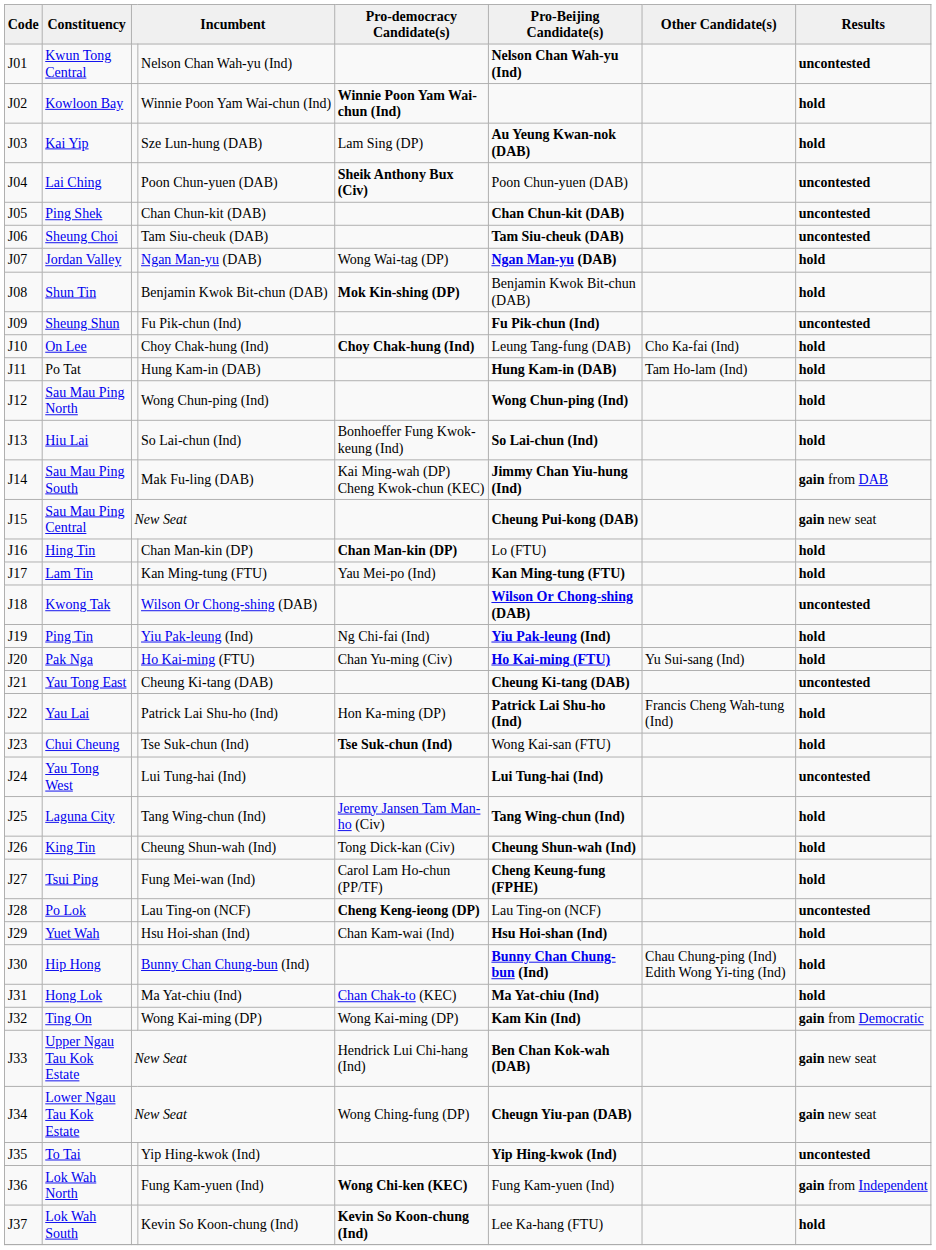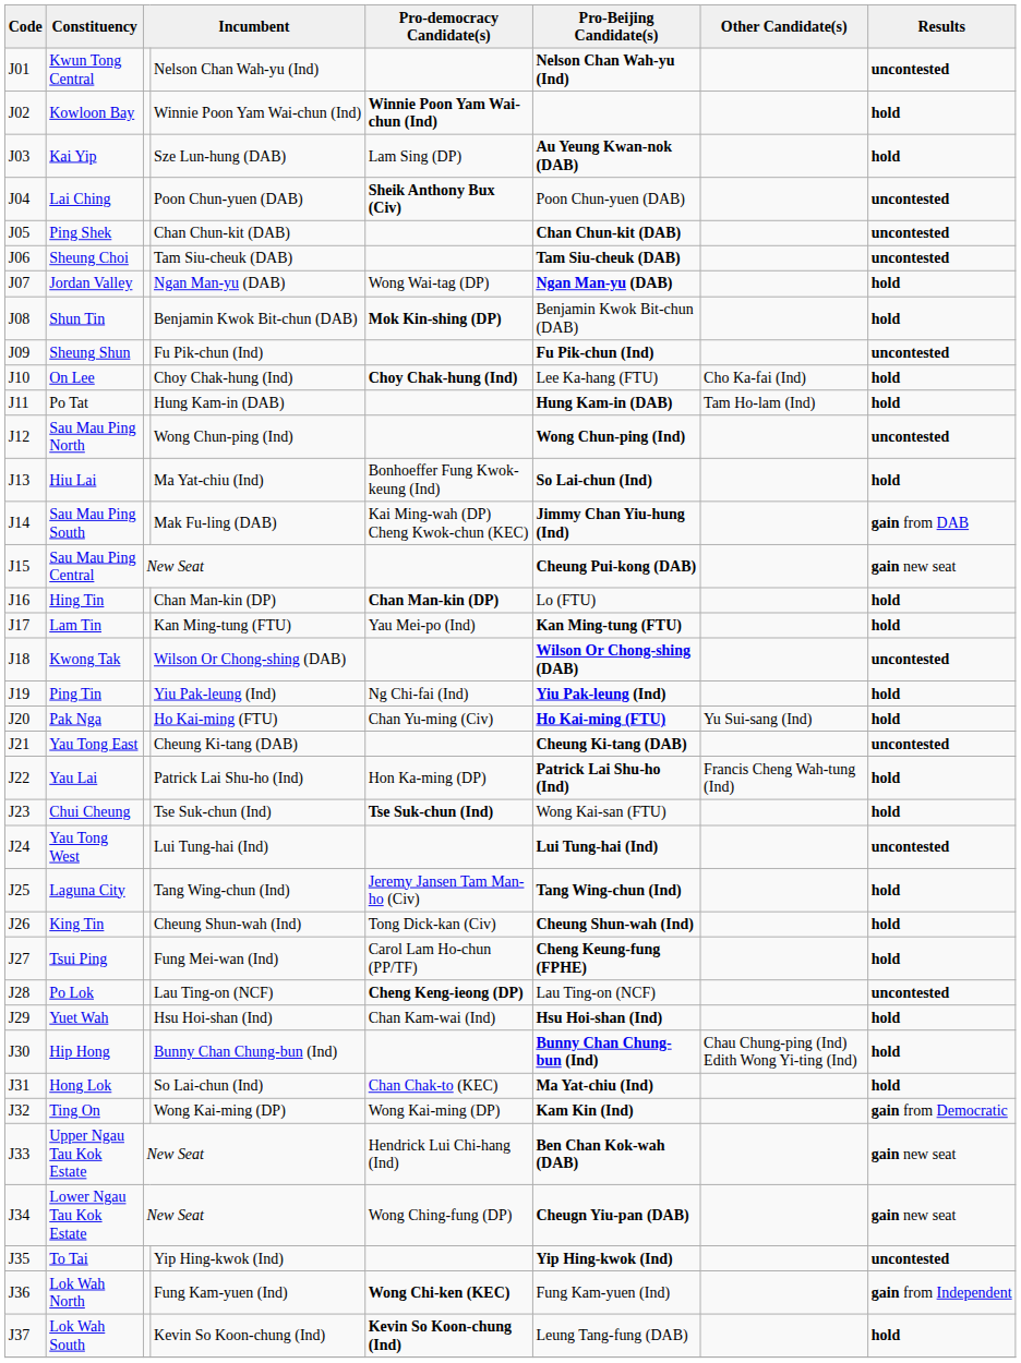On Lee | Pro-Beijing Candidate(s): Leung Tang-fung (DAB) -> Lee Ka-hang (FTU)
Sau Mau Ping North | column 8: hold -> uncontested
Hiu Lai | column 4: So Lai-chun (Ind) -> Ma Yat-chiu (Ind)
Hong Lok | column 4: Ma Yat-chiu (Ind) -> So Lai-chun (Ind)
Lok Wah South | Pro-Beijing Candidate(s): Lee Ka-hang (FTU) -> Leung Tang-fung (DAB)
